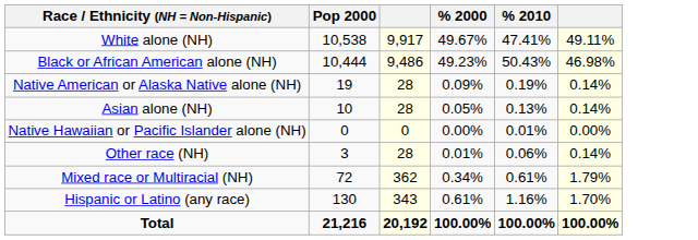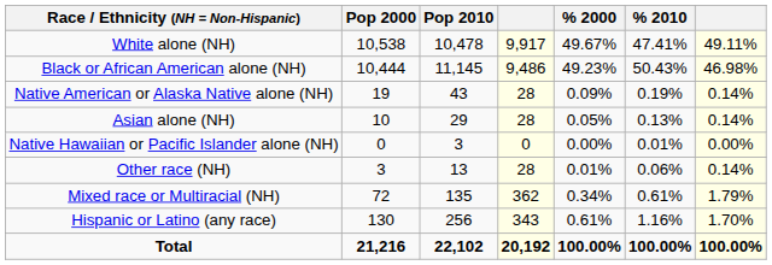+ column: Pop 2010 | 10,478 | 11,145 | 43 | 29 | 3 | 13 | 135 | 256 | 22,102
